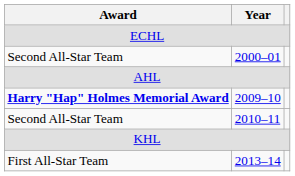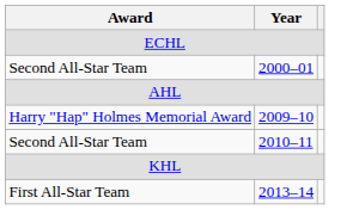2009–10 | Award: bold -> normal
